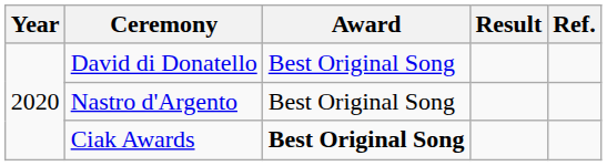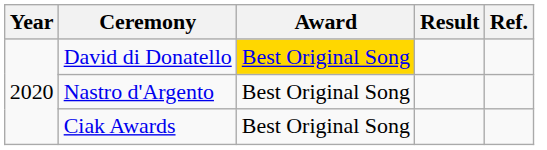David di Donatello | Award: no background -> gold background
Ciak Awards | Award: bold -> normal
